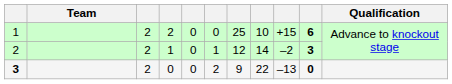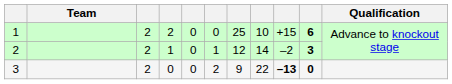row 4 | column 1: bold -> normal
row 4 | column 9: normal -> bold
